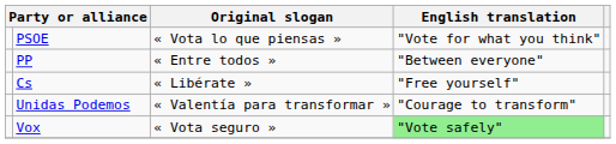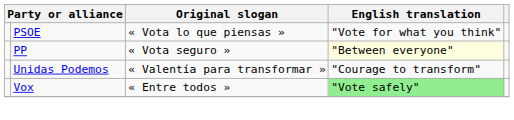PP | Original slogan: « Entre todos » -> « Vota seguro »
PP | English translation: no background -> lightyellow background
- row: Cs | « Libérate » | "Free yourself"
Vox | Original slogan: « Vota seguro » -> « Entre todos »
